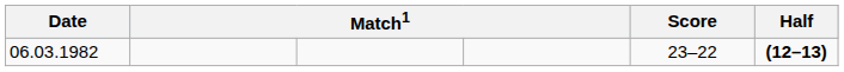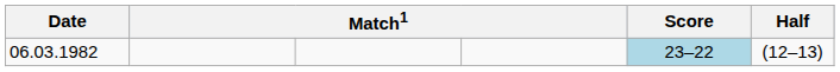06.03.1982 | Score: no background -> lightblue background
06.03.1982 | Half: bold -> normal
